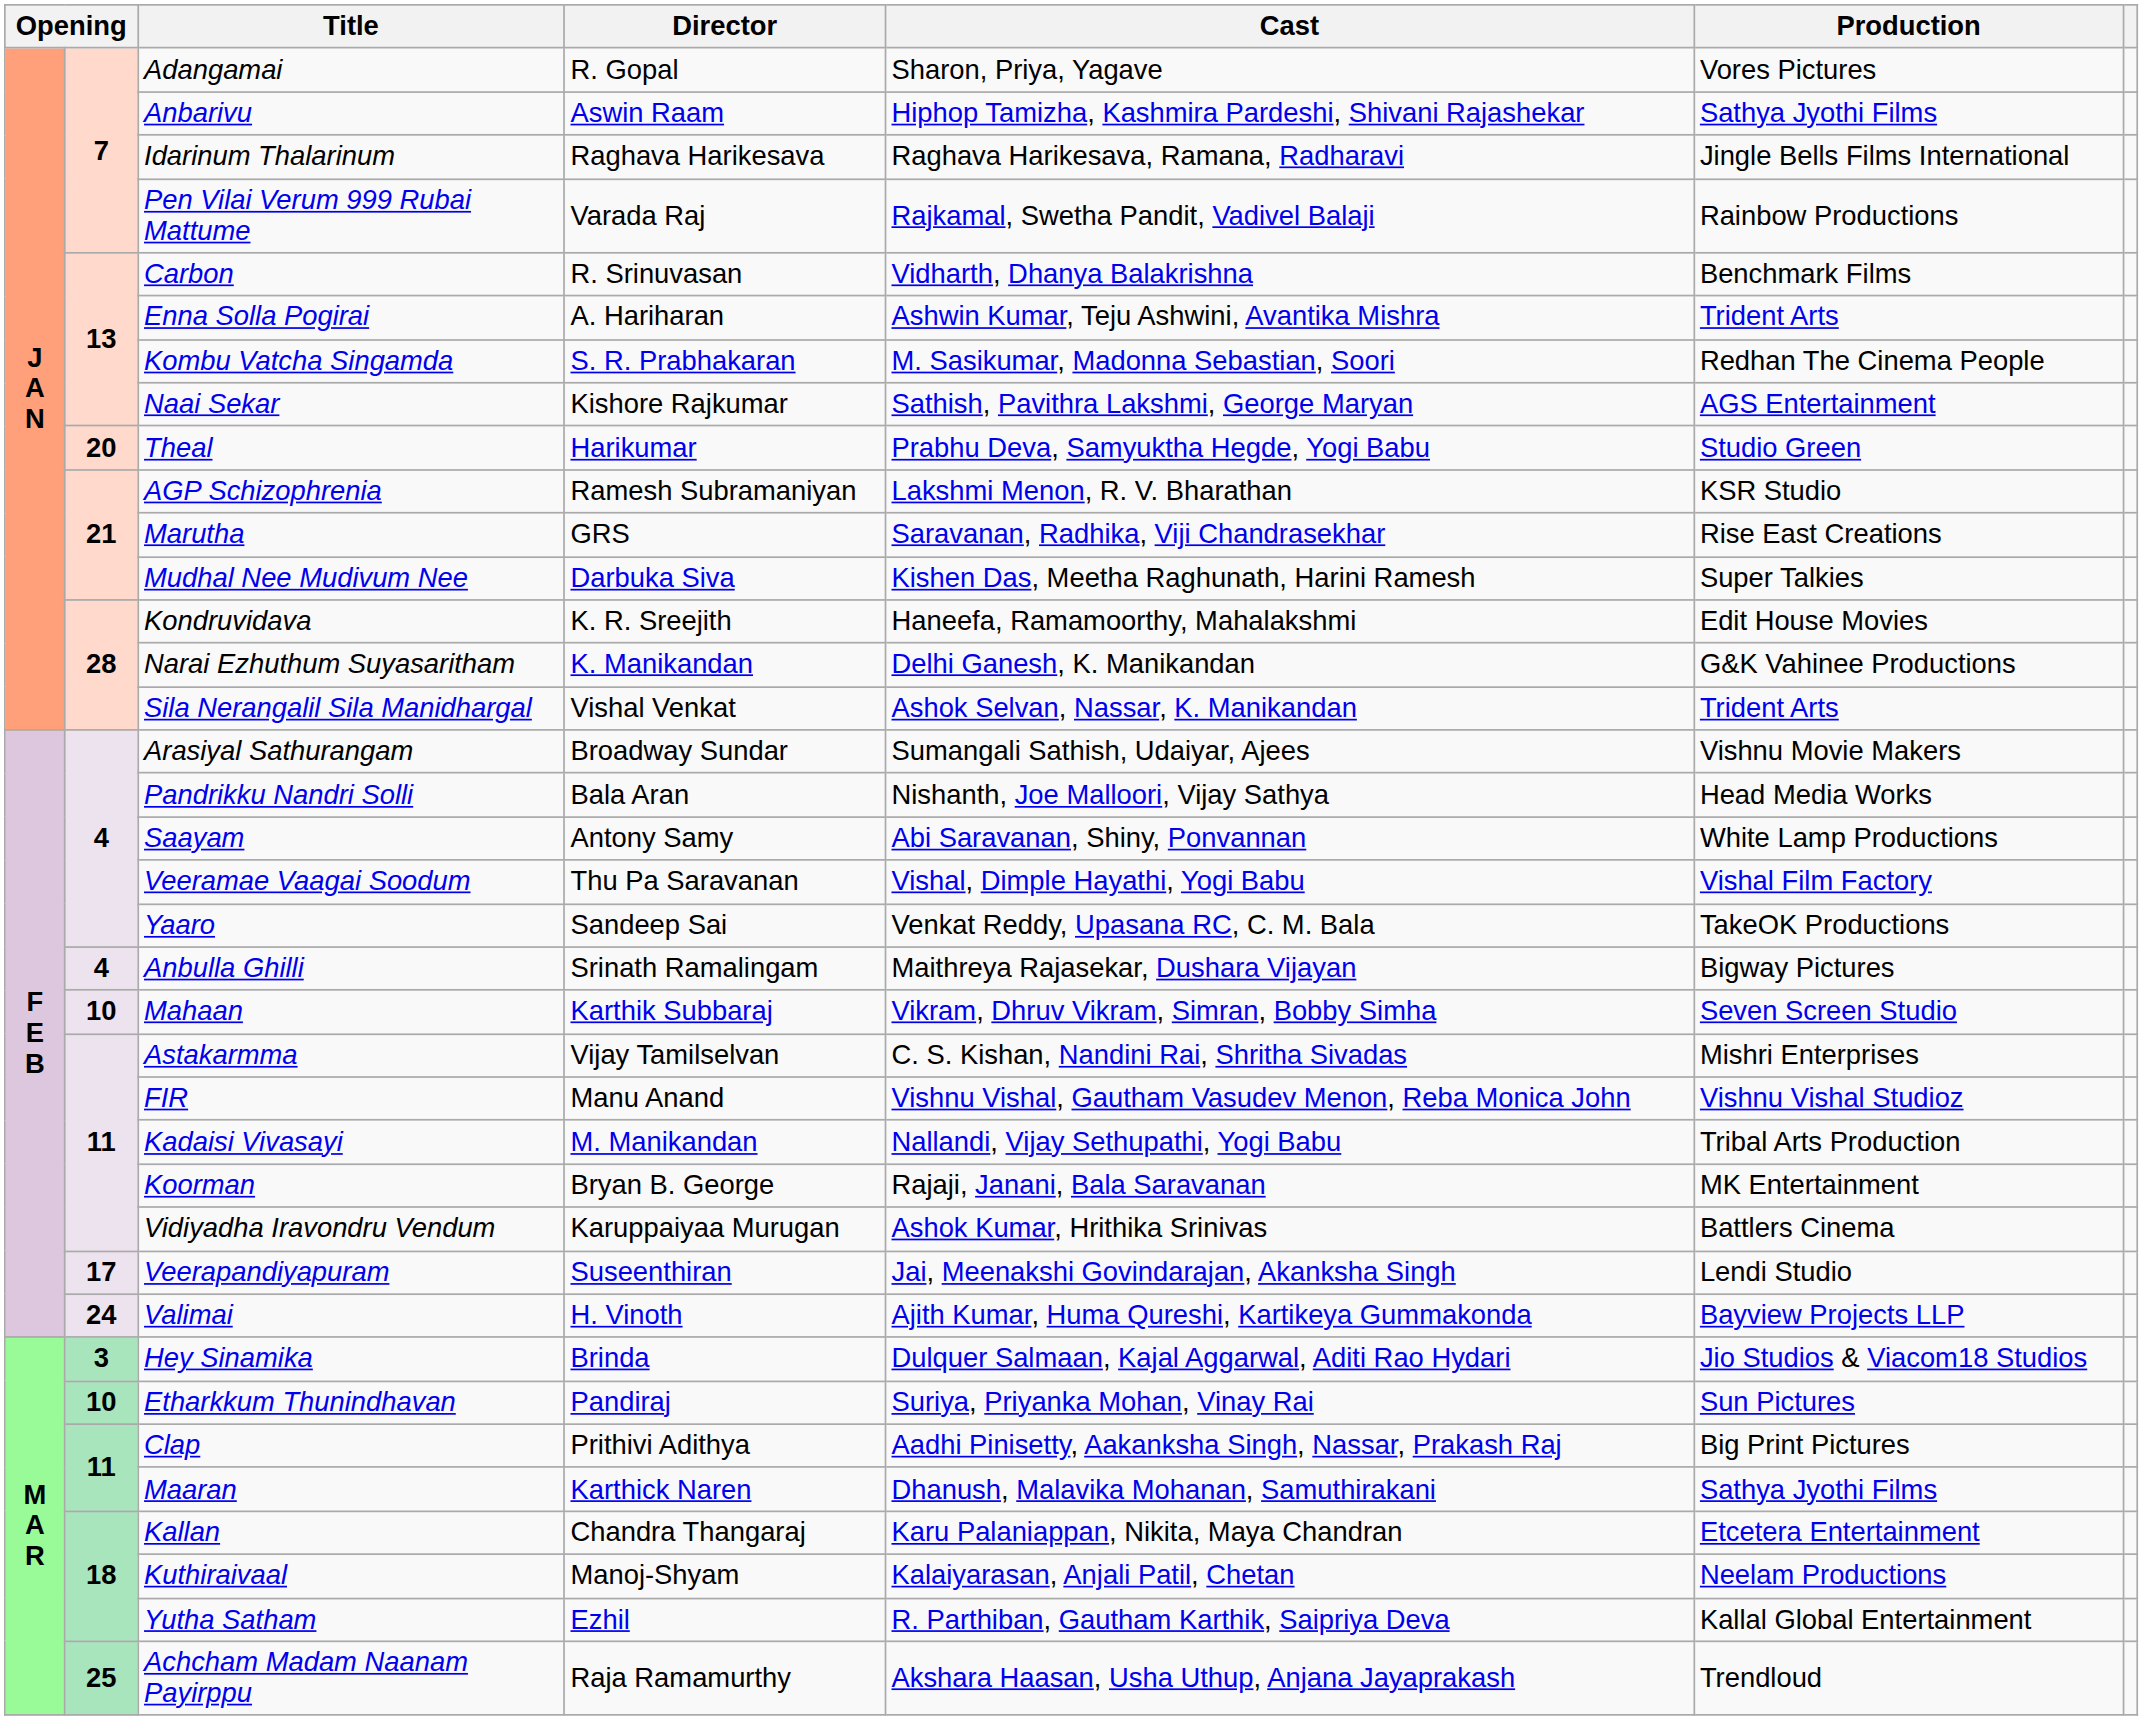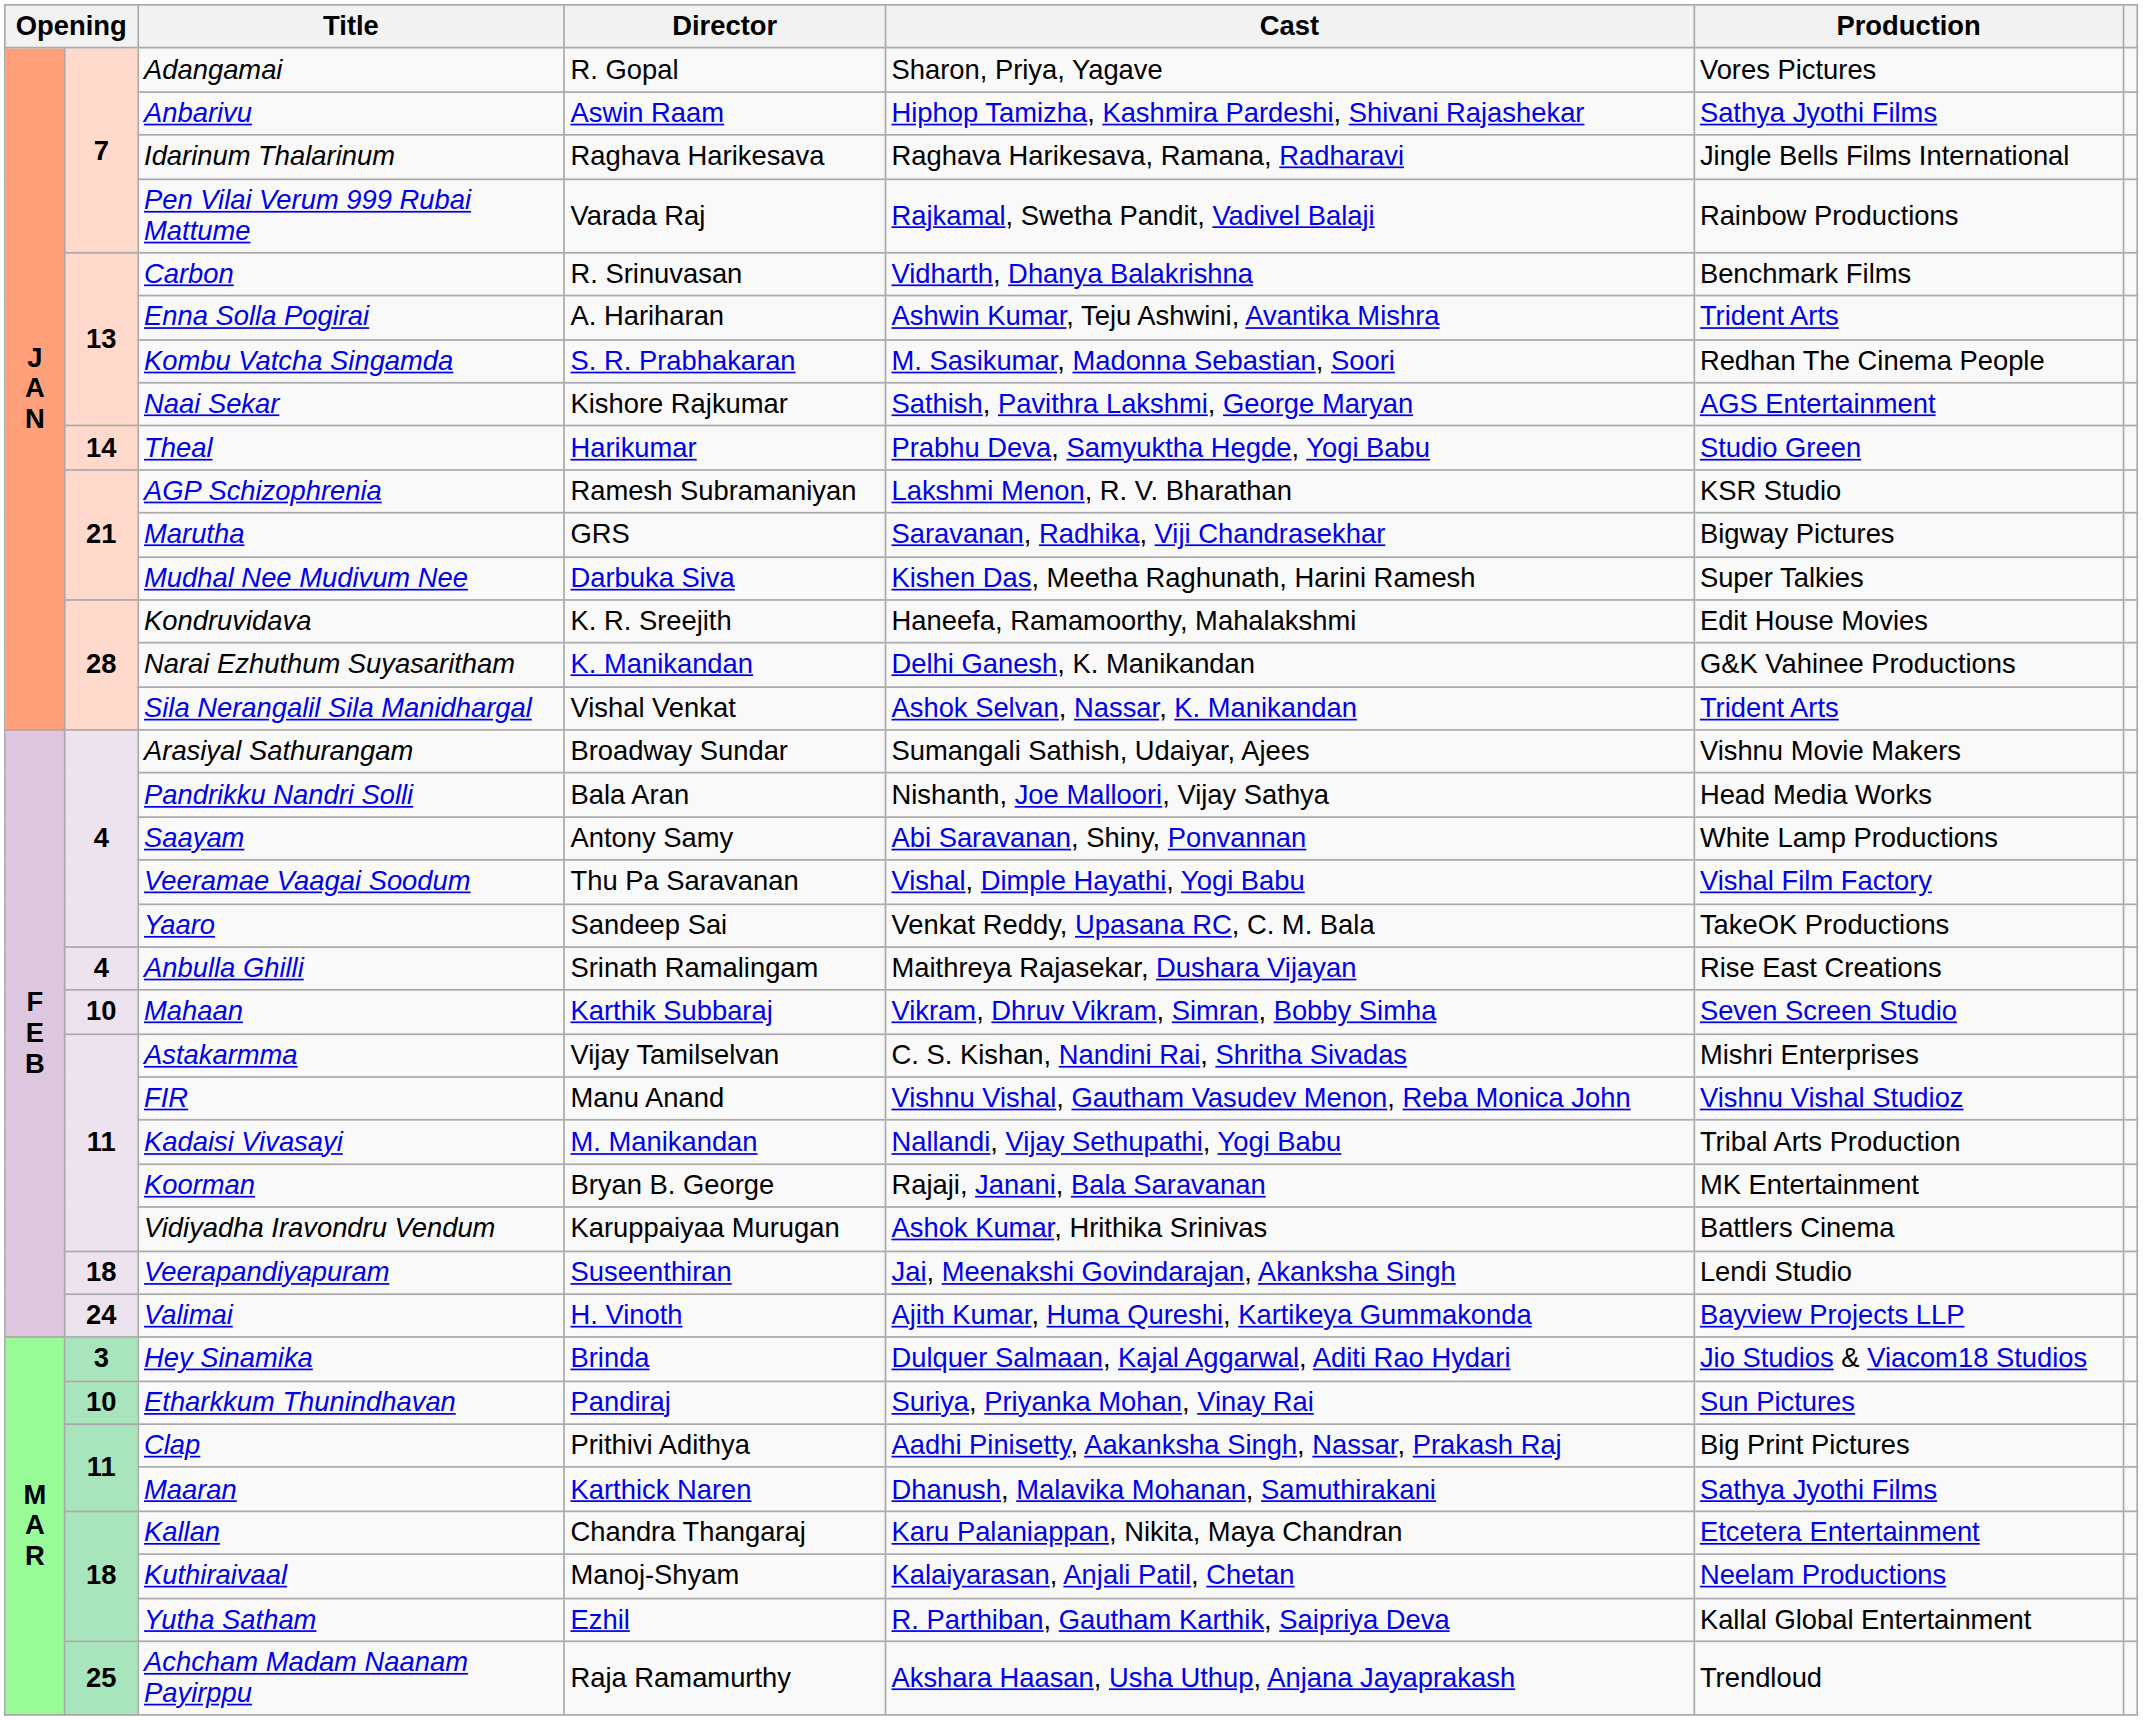Theal | column 2: 20 -> 14
Marutha | Production: Rise East Creations -> Bigway Pictures
Anbulla Ghilli | Production: Bigway Pictures -> Rise East Creations
Veerapandiyapuram | column 2: 17 -> 18
